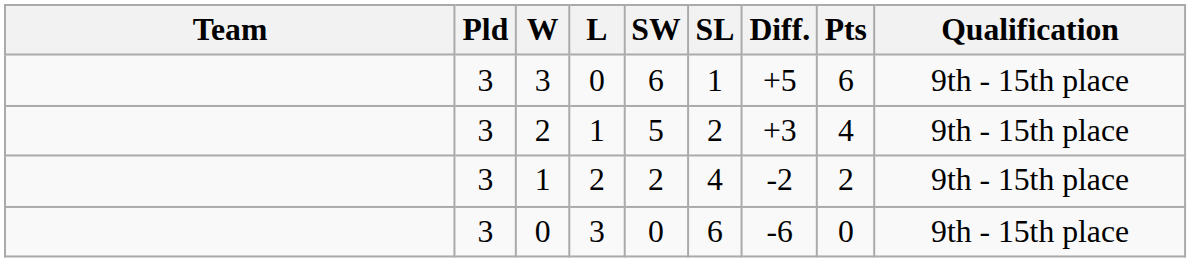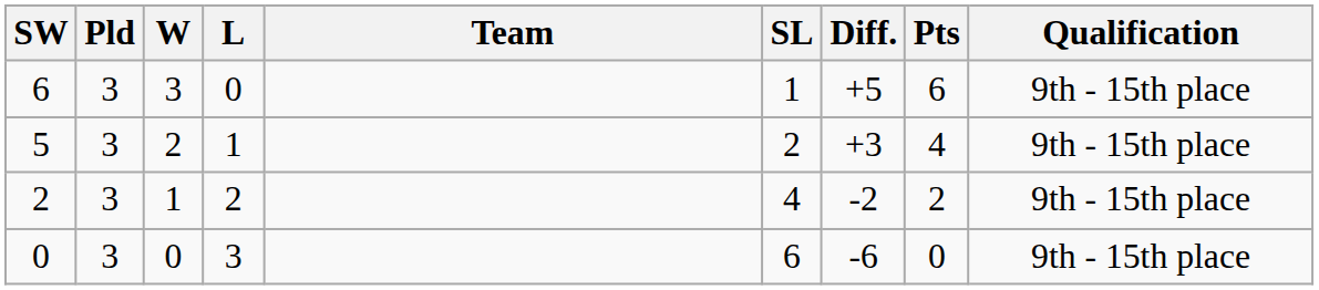columns swapped: Team <-> SW
